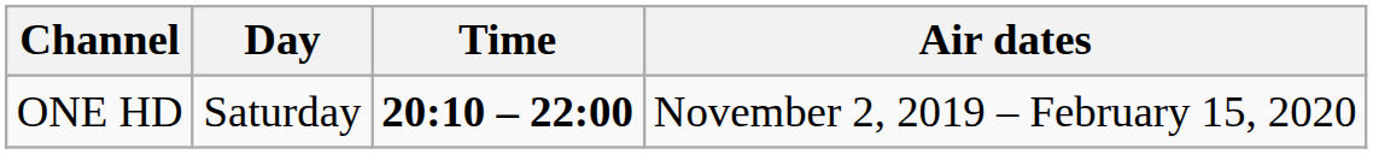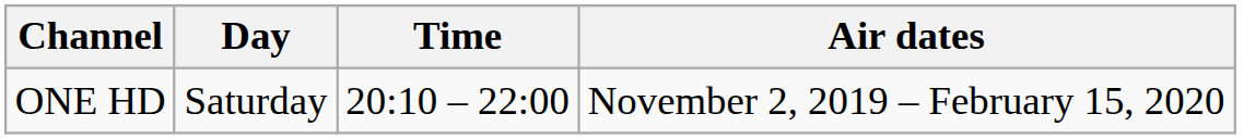ONE HD | Time: bold -> normal
